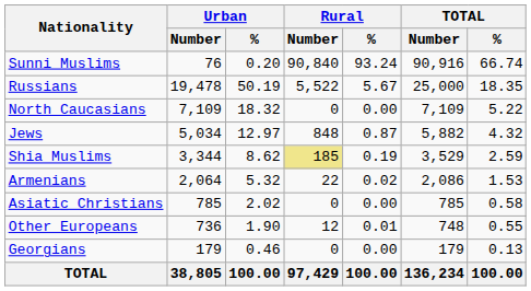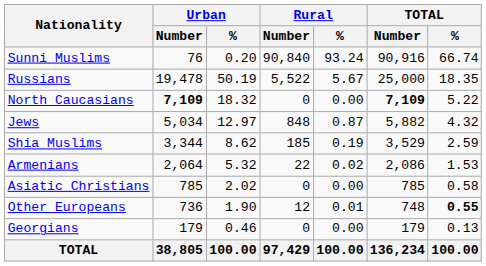North Caucasians | Urban / Number: normal -> bold
North Caucasians | TOTAL / Number: normal -> bold
Shia Muslims | Rural / Number: khaki background -> no background
Other Europeans | TOTAL / %: normal -> bold
